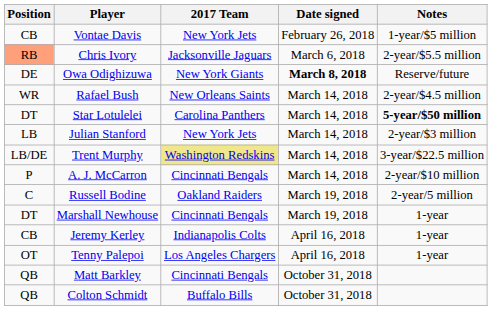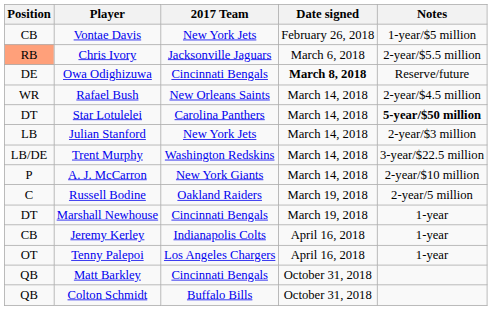Owa Odighizuwa | 2017 Team: New York Giants -> Cincinnati Bengals
Trent Murphy | 2017 Team: khaki background -> no background
A. J. McCarron | 2017 Team: Cincinnati Bengals -> New York Giants
